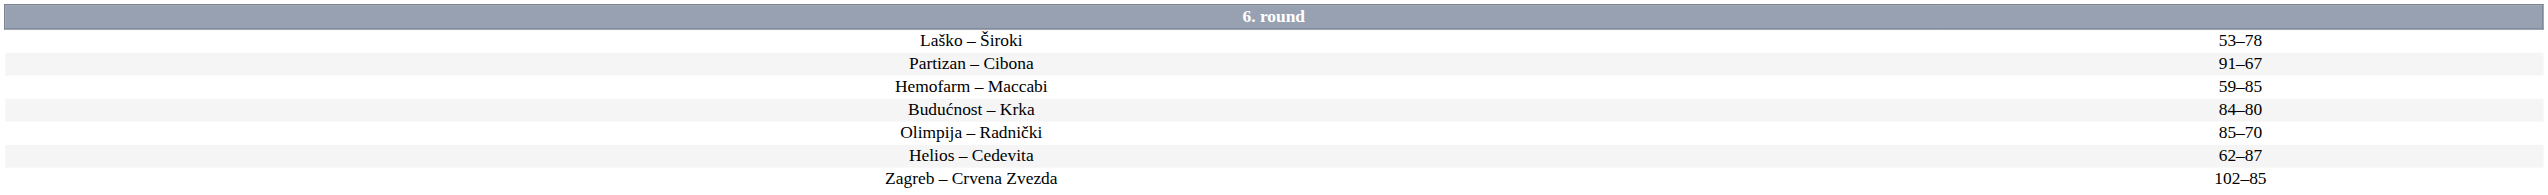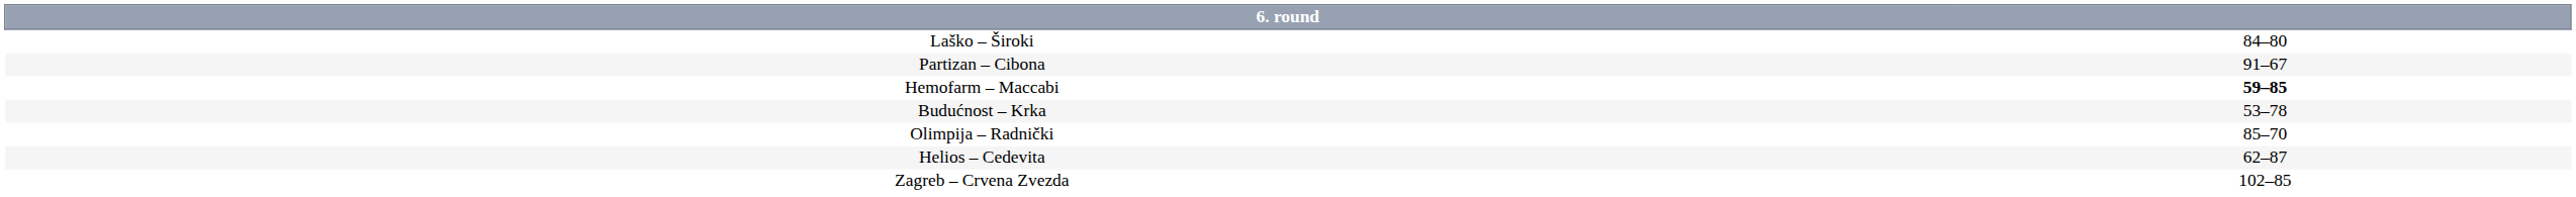Laško – Široki | column 2: 53–78 -> 84–80
Hemofarm – Maccabi | column 2: normal -> bold
Budućnost – Krka | column 2: 84–80 -> 53–78
